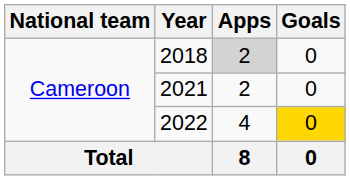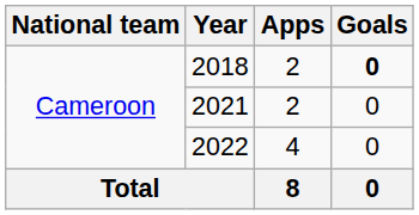2018 | Apps: lightgrey background -> no background
2018 | Goals: normal -> bold
2022 | Goals: gold background -> no background
